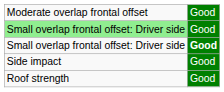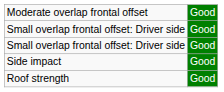row 2 | column 1: lightgreen background -> no background
row 3 | column 2: bold -> normal
